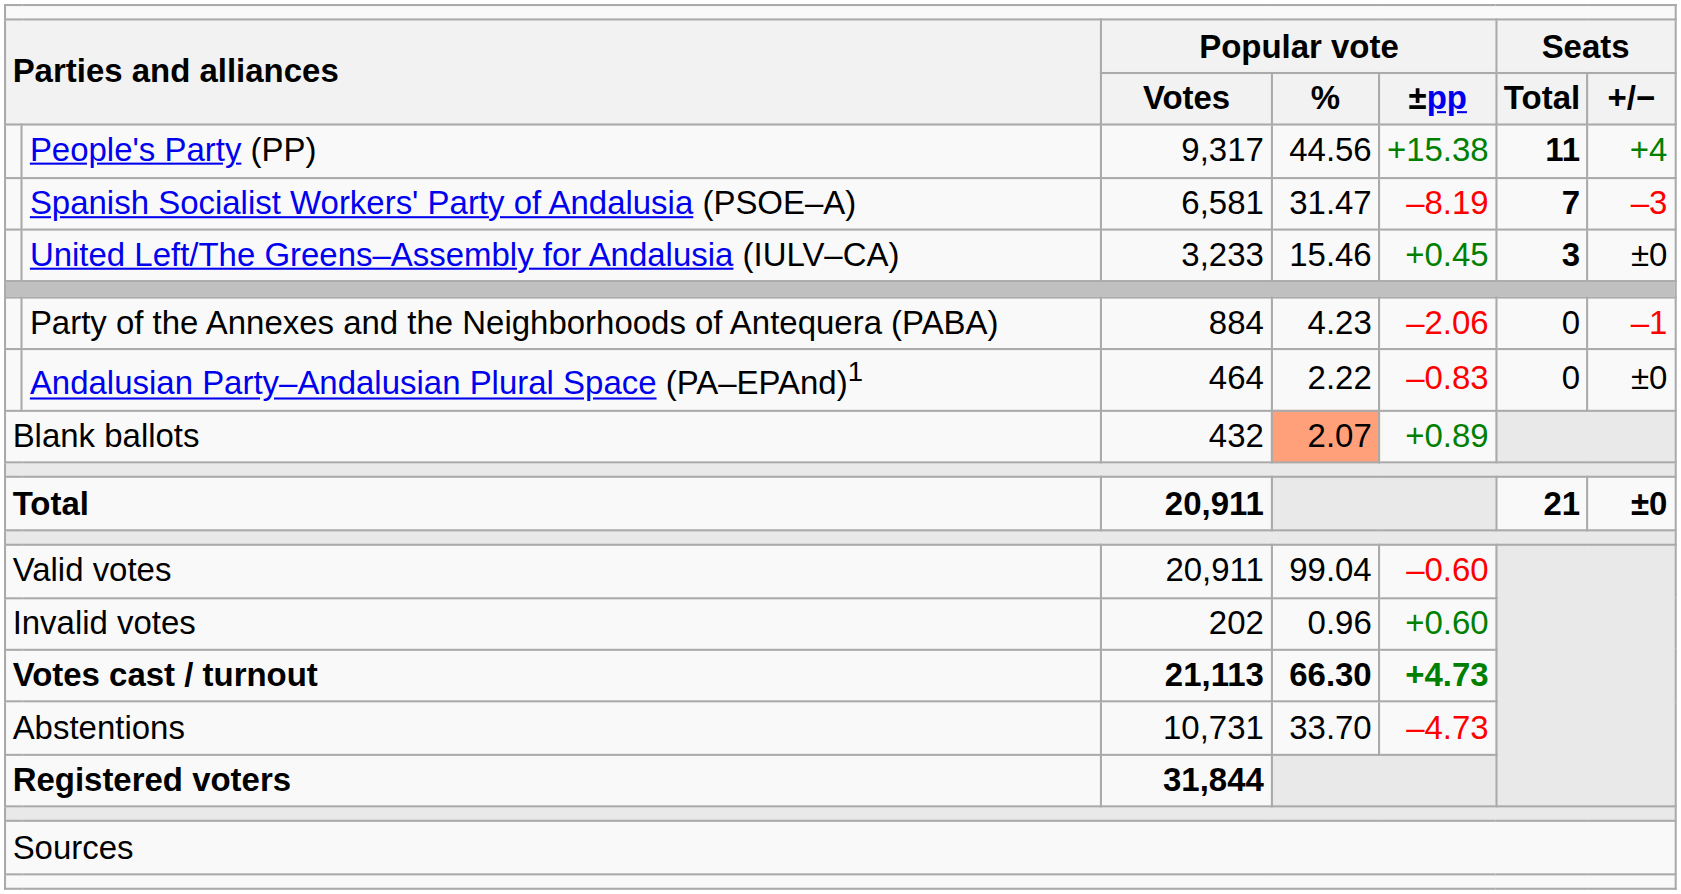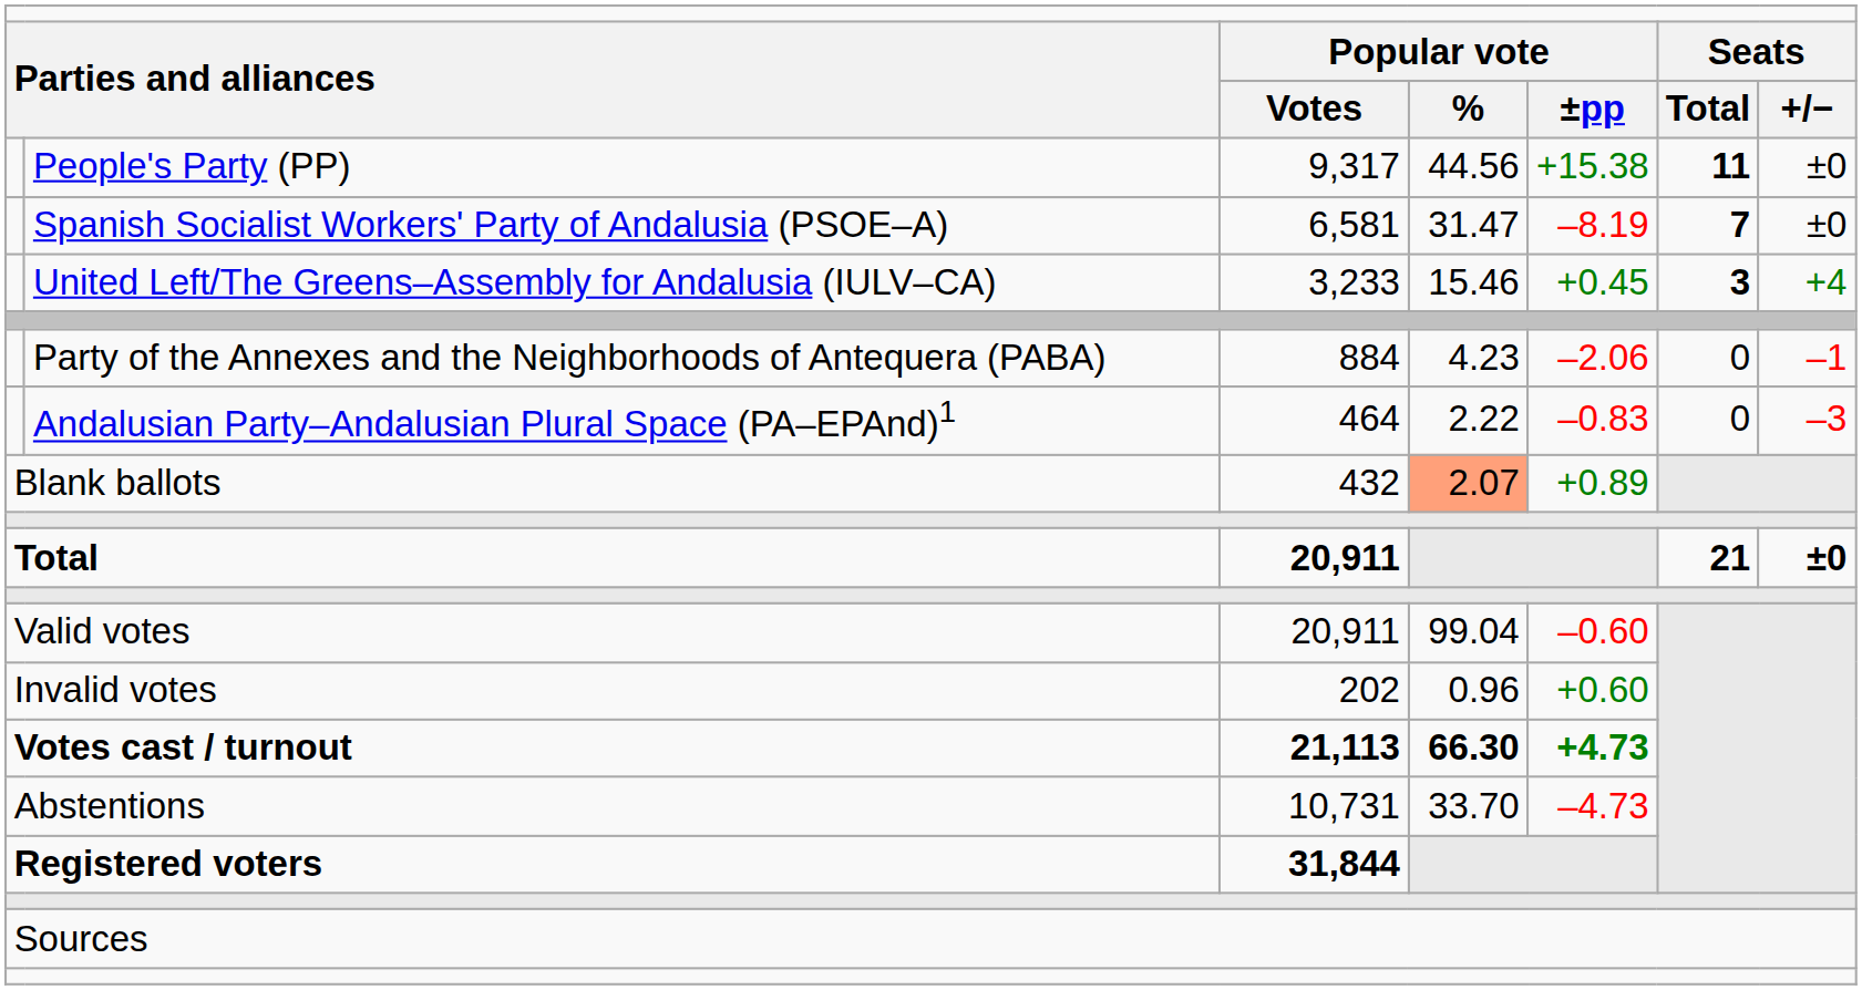People's Party (PP) | column 7: +4 -> ±0
Spanish Socialist Workers' Party of Andalusia (PSOE–A) | column 7: –3 -> ±0
United Left/The Greens–Assembly for Andalusia (IULV–CA) | column 7: ±0 -> +4
Andalusian Party–Andalusian Plural Space (PA–EPAnd)1 | column 7: ±0 -> –3
